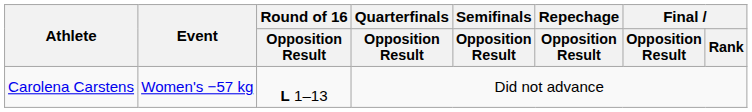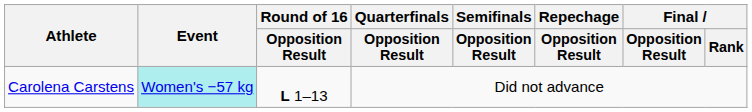Carolena Carstens | Event: no background -> paleturquoise background
